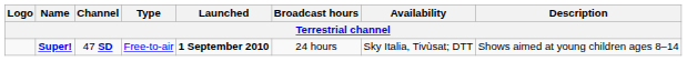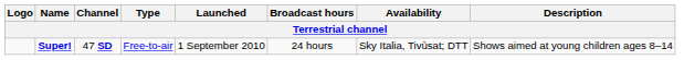Super! | Launched: bold -> normal
